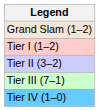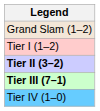row 4 | column 1: normal -> bold
row 5 | column 1: normal -> bold
